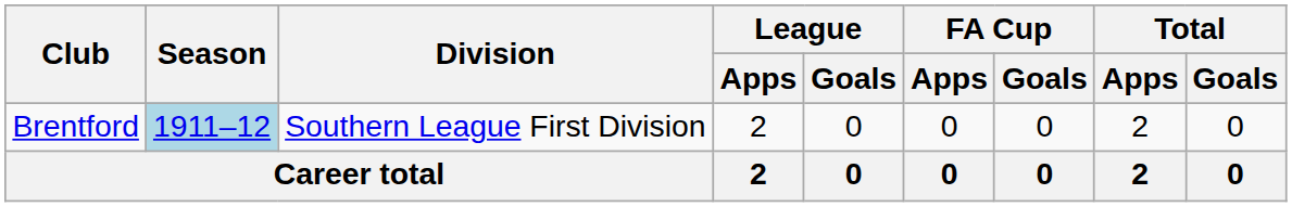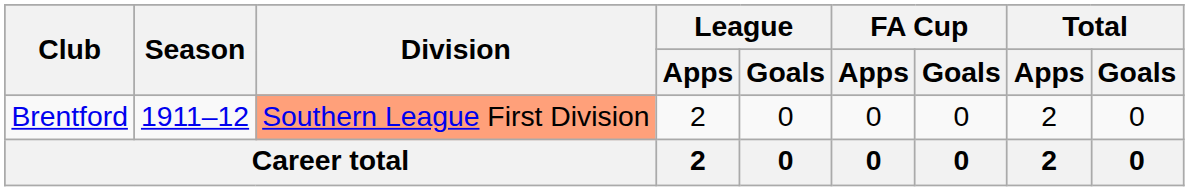Brentford | Season: lightblue background -> no background
Brentford | Division: no background -> lightsalmon background
